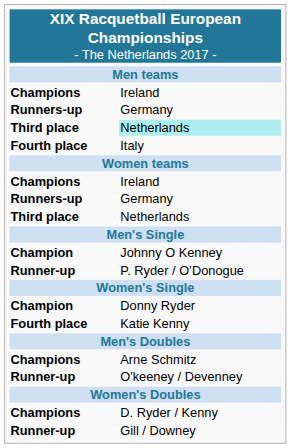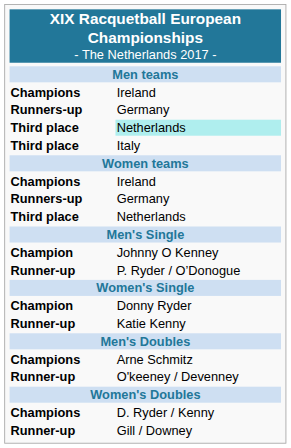row 6 | column 1: Fourth place -> Third place
row 16 | column 1: Fourth place -> Runner-up
